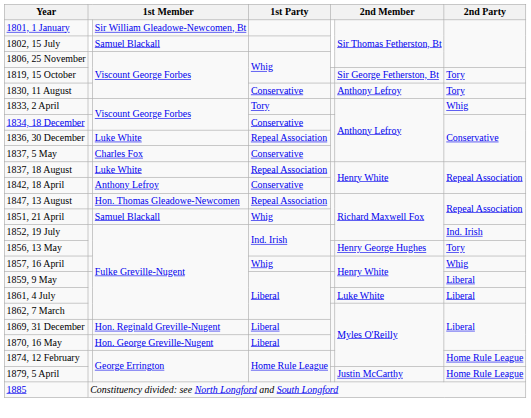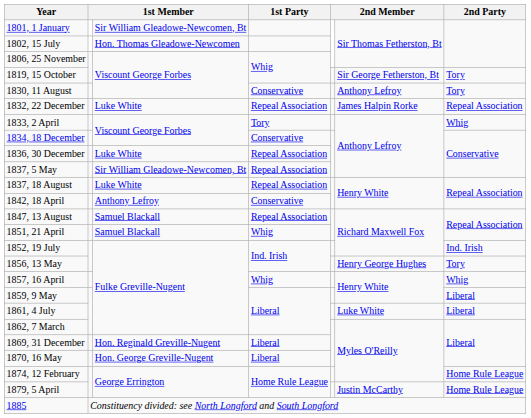1802, 15 July | column 3: Samuel Blackall -> Hon. Thomas Gleadowe-Newcomen
+ row: 1832, 22 December | Luke White | Repeal Association | James Halpin Rorke | Repeal Association
1837, 5 May | column 3: Charles Fox -> Sir William Gleadowe-Newcomen, Bt
1837, 5 May | 1st Party: Conservative -> Repeal Association
1847, 13 August | column 3: Hon. Thomas Gleadowe-Newcomen -> Samuel Blackall
